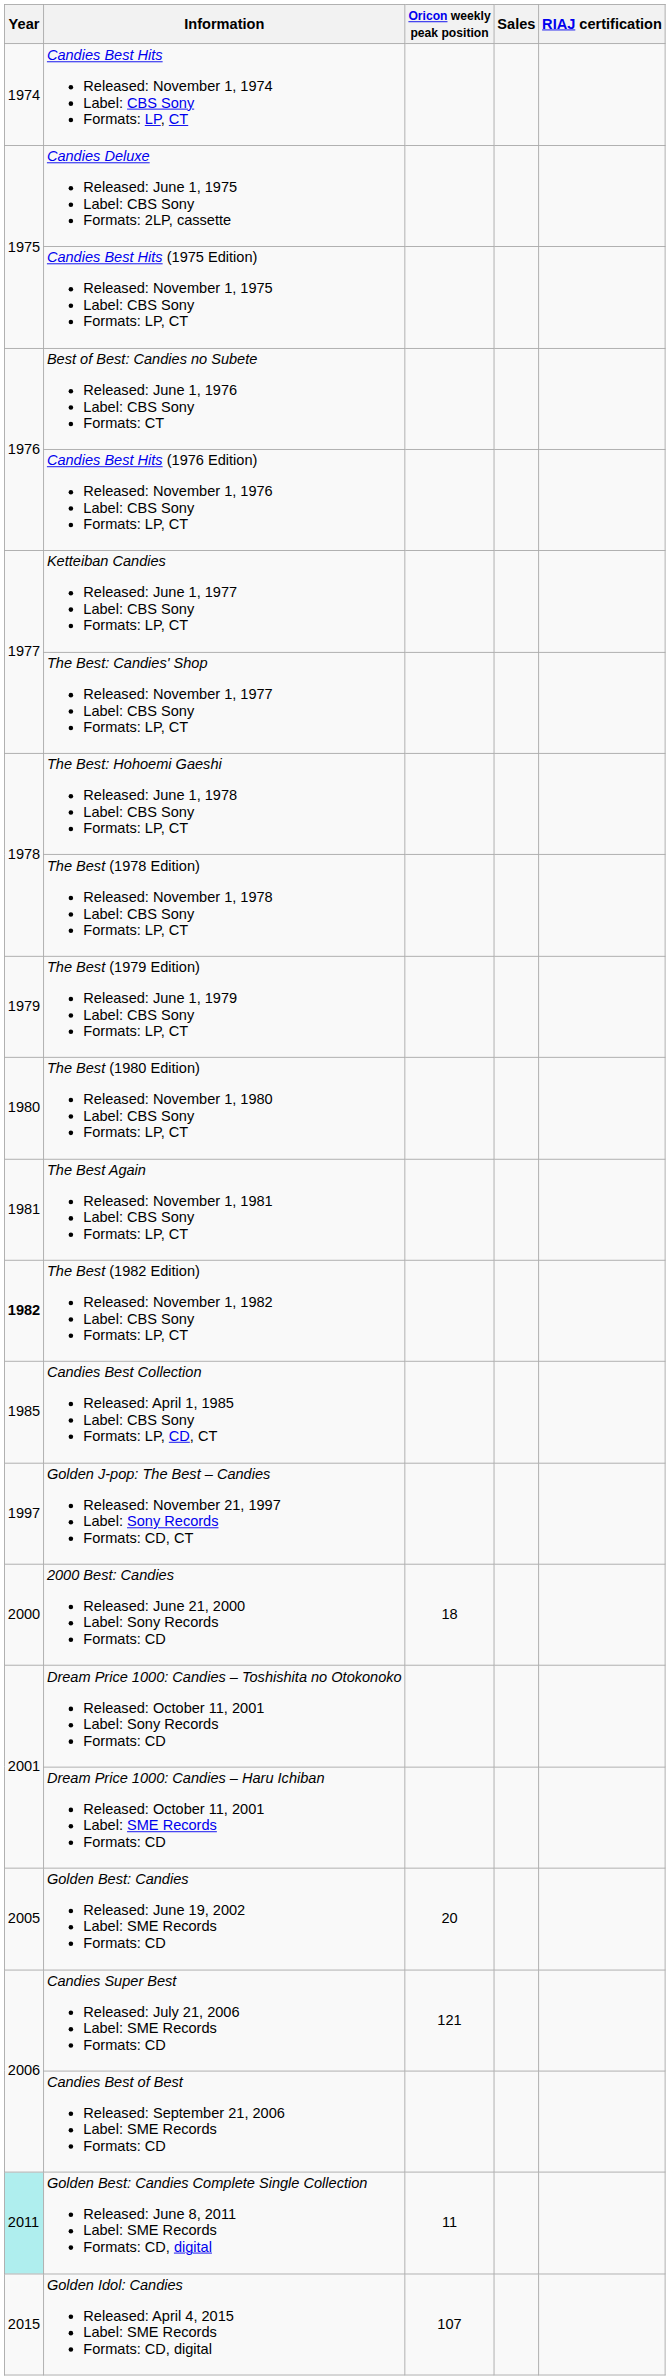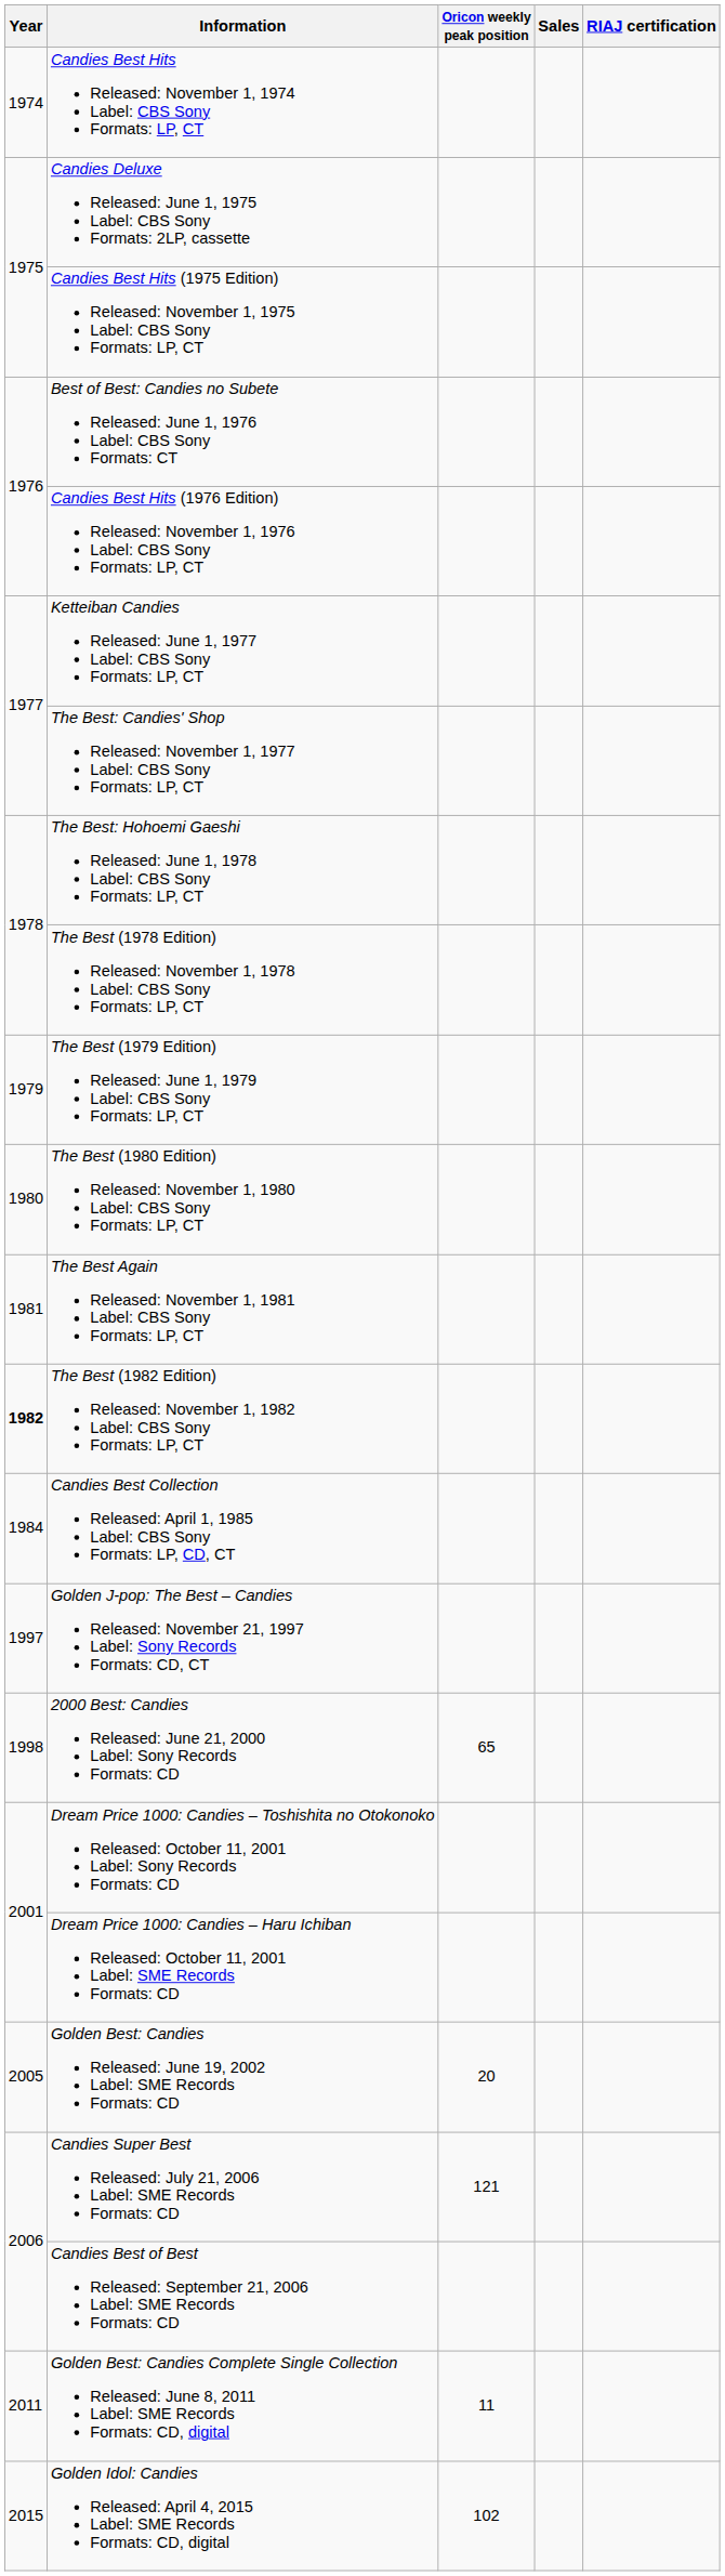row 15 | Year: 1985 -> 1984
row 17 | Year: 2000 -> 1998
row 17 | Oricon weekly peak position: 18 -> 65
row 23 | Year: paleturquoise background -> no background
row 24 | Oricon weekly peak position: 107 -> 102
